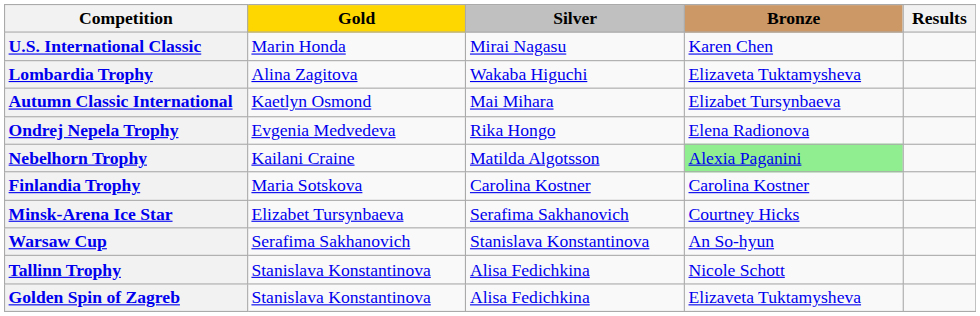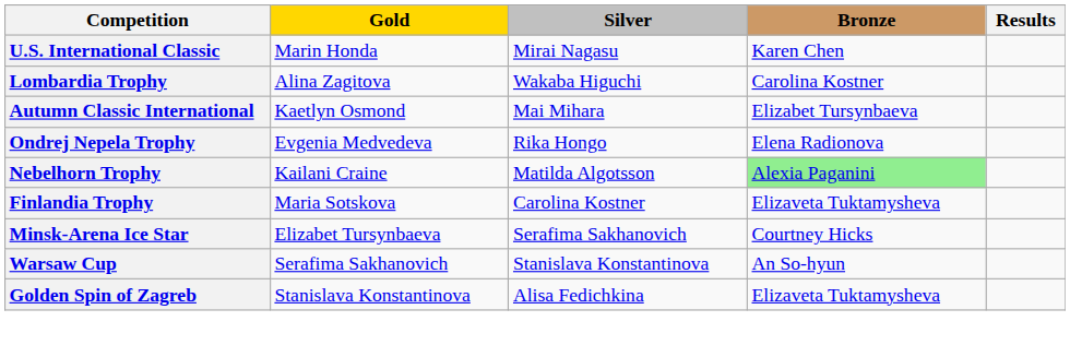Lombardia Trophy | Bronze: Elizaveta Tuktamysheva -> Carolina Kostner
Finlandia Trophy | Bronze: Carolina Kostner -> Elizaveta Tuktamysheva
- row: Tallinn Trophy | Stanislava Konstantinova | Alisa Fedichkina | Nicole Schott
